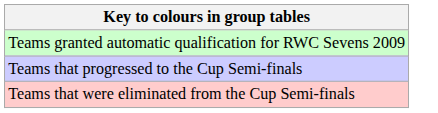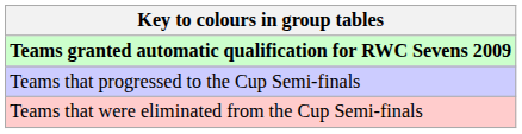row 2 | column 1: normal -> bold
